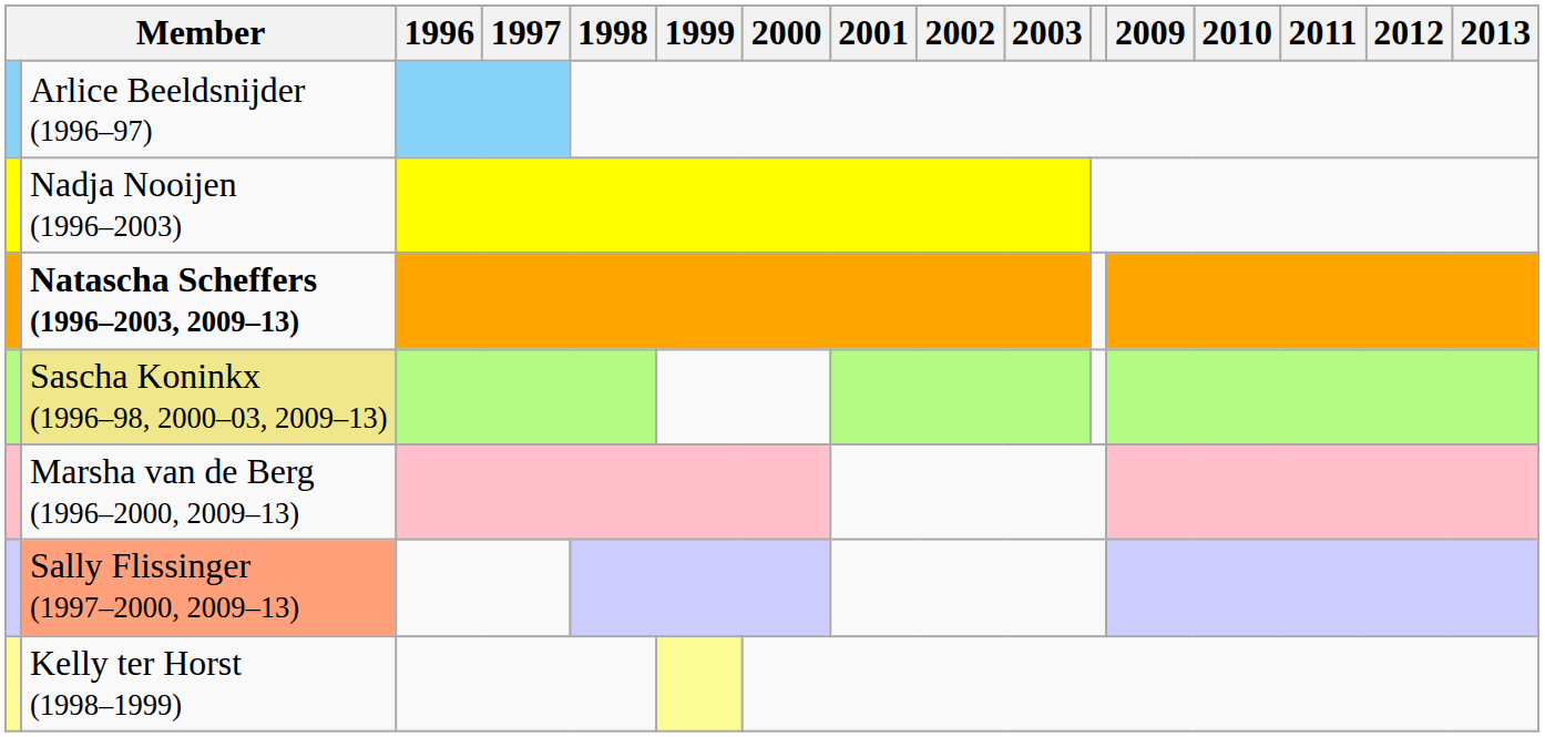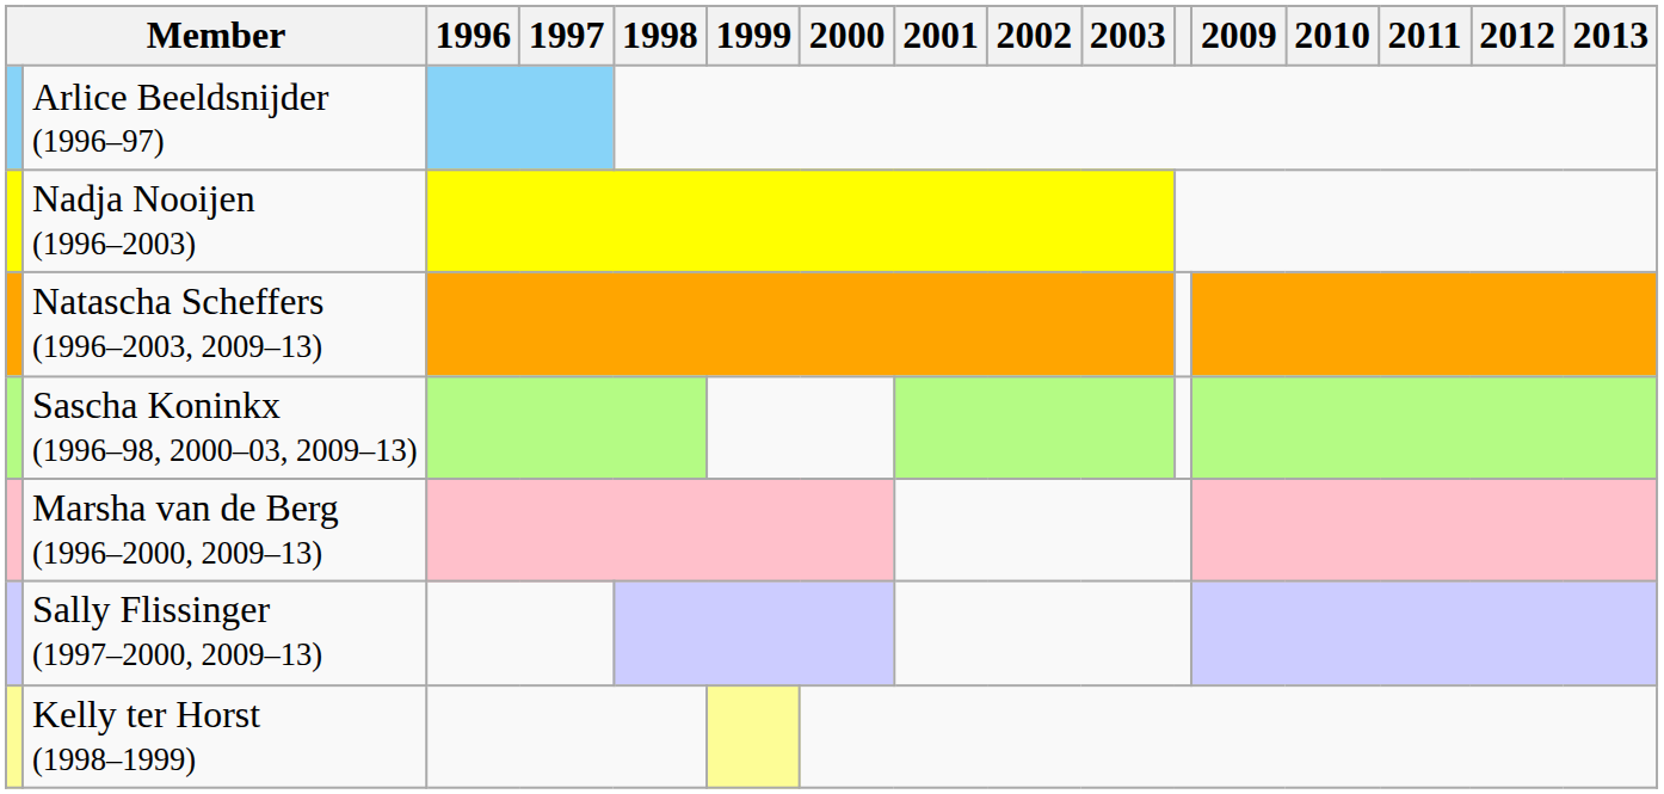Natascha Scheffers (1996–2003, 2009–13) | column 2: bold -> normal
Sascha Koninkx (1996–98, 2000–03, 2009–13) | column 2: khaki background -> no background
Sally Flissinger (1997–2000, 2009–13) | column 2: lightsalmon background -> no background
